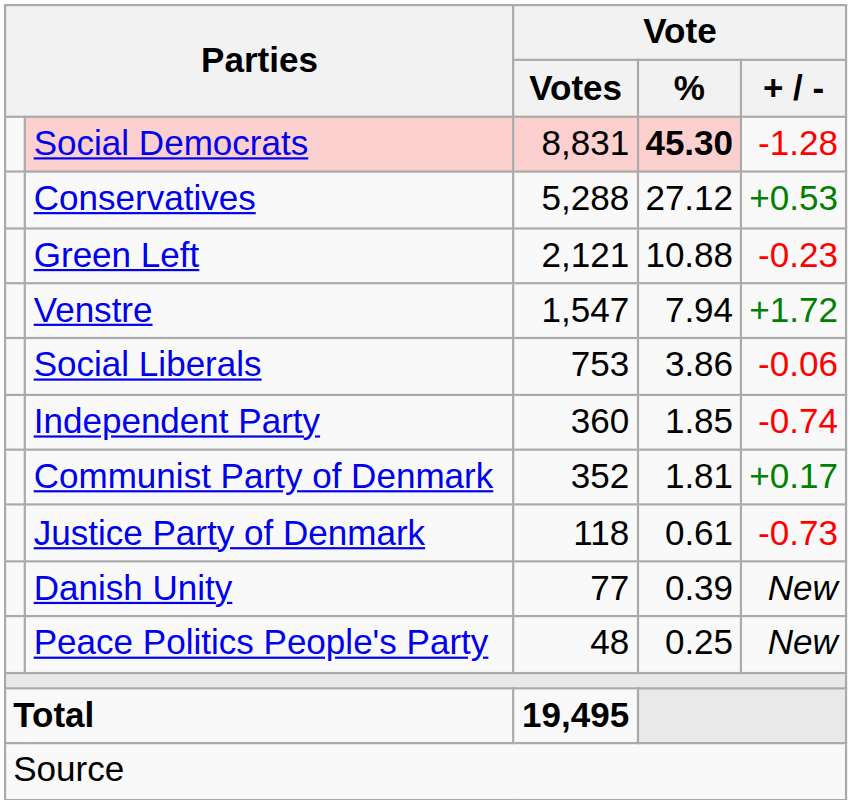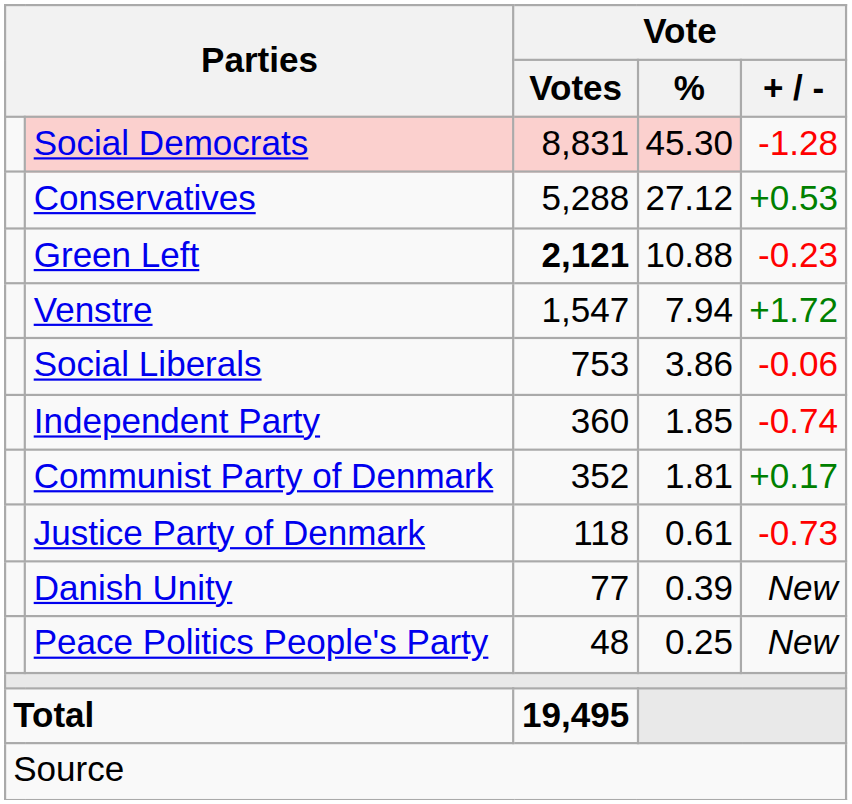Social Democrats | Vote / %: bold -> normal
Green Left | Vote / Votes: normal -> bold
